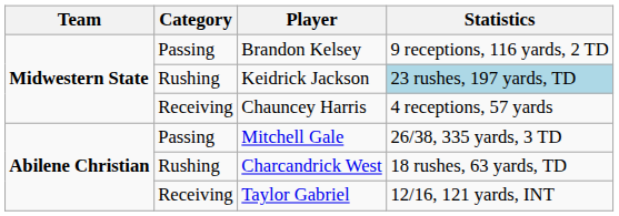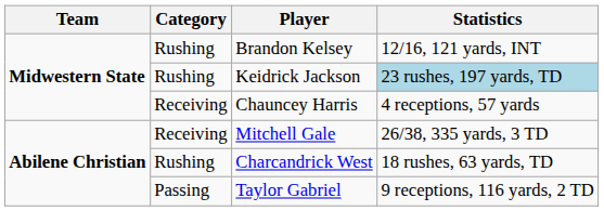Brandon Kelsey | Category: Passing -> Rushing
Brandon Kelsey | Statistics: 9 receptions, 116 yards, 2 TD -> 12/16, 121 yards, INT
Mitchell Gale | Category: Passing -> Receiving
Taylor Gabriel | Category: Receiving -> Passing
Taylor Gabriel | Statistics: 12/16, 121 yards, INT -> 9 receptions, 116 yards, 2 TD
